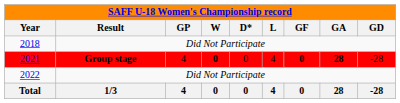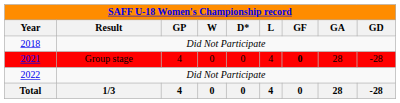2021 | Result: bold -> normal
2021 | W: bold -> normal
2021 | GA: bold -> normal
